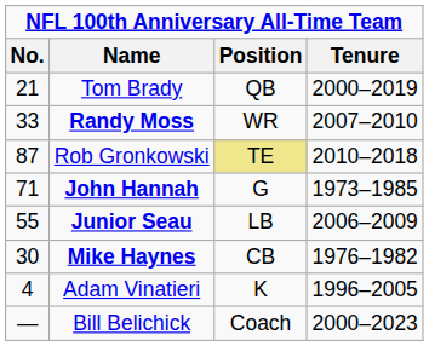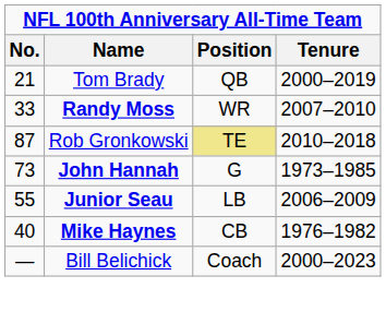John Hannah | No.: 71 -> 73
Mike Haynes | No.: 30 -> 40
- row: 4 | Adam Vinatieri | K | 1996–2005
